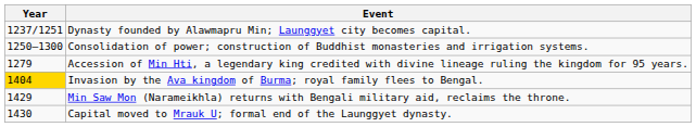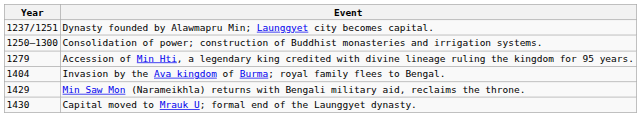row 5 | Year: gold background -> no background
